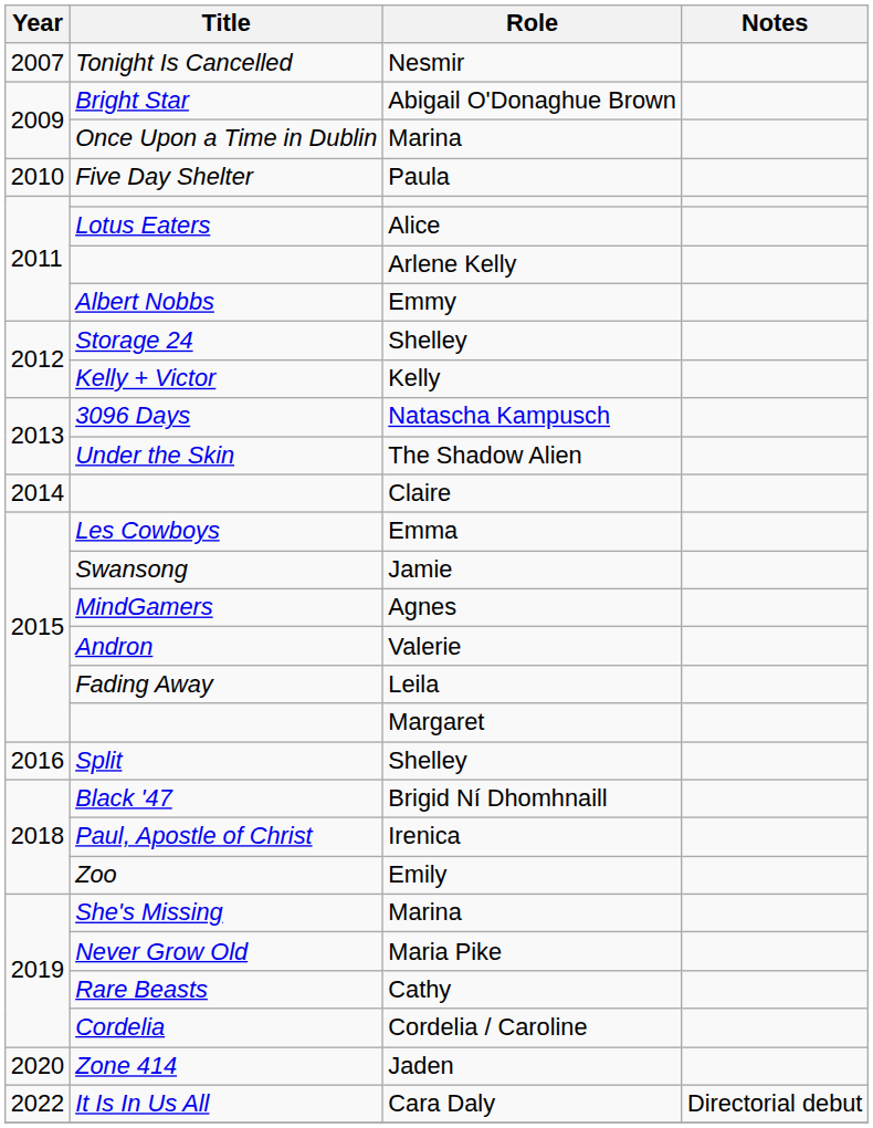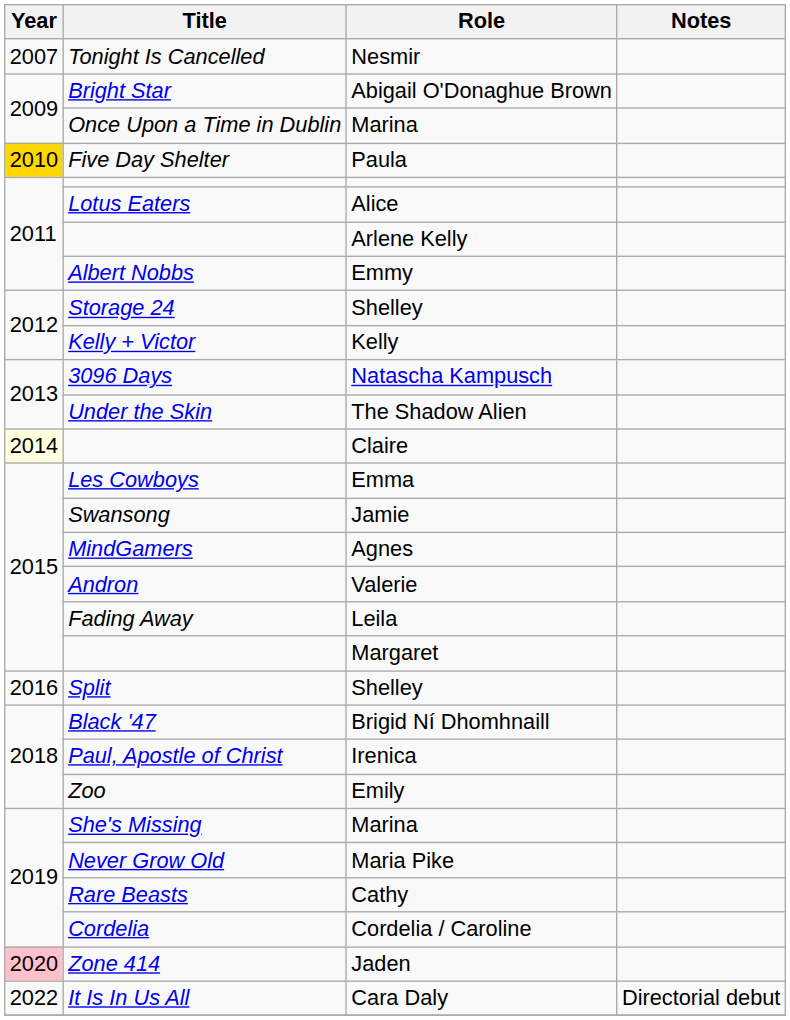Paula | Year: no background -> gold background
Claire | Year: no background -> lightyellow background
Jaden | Year: no background -> pink background
